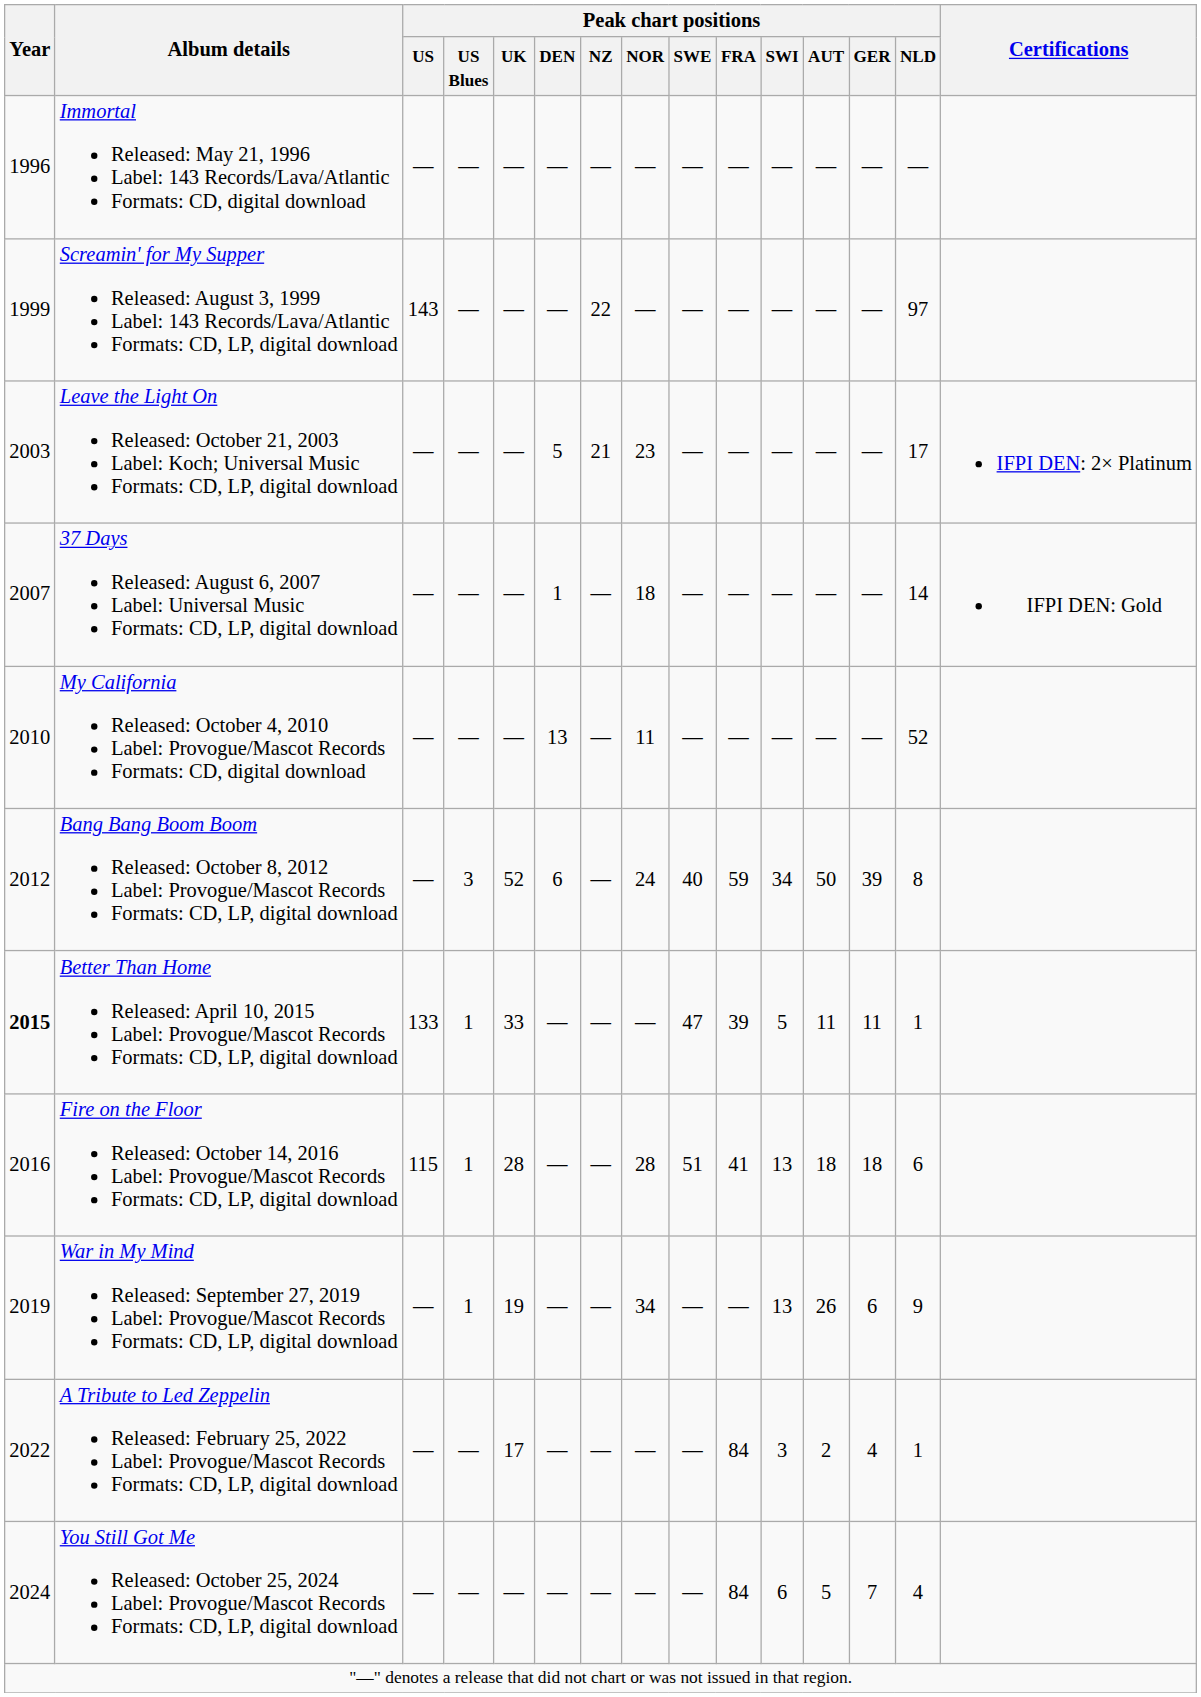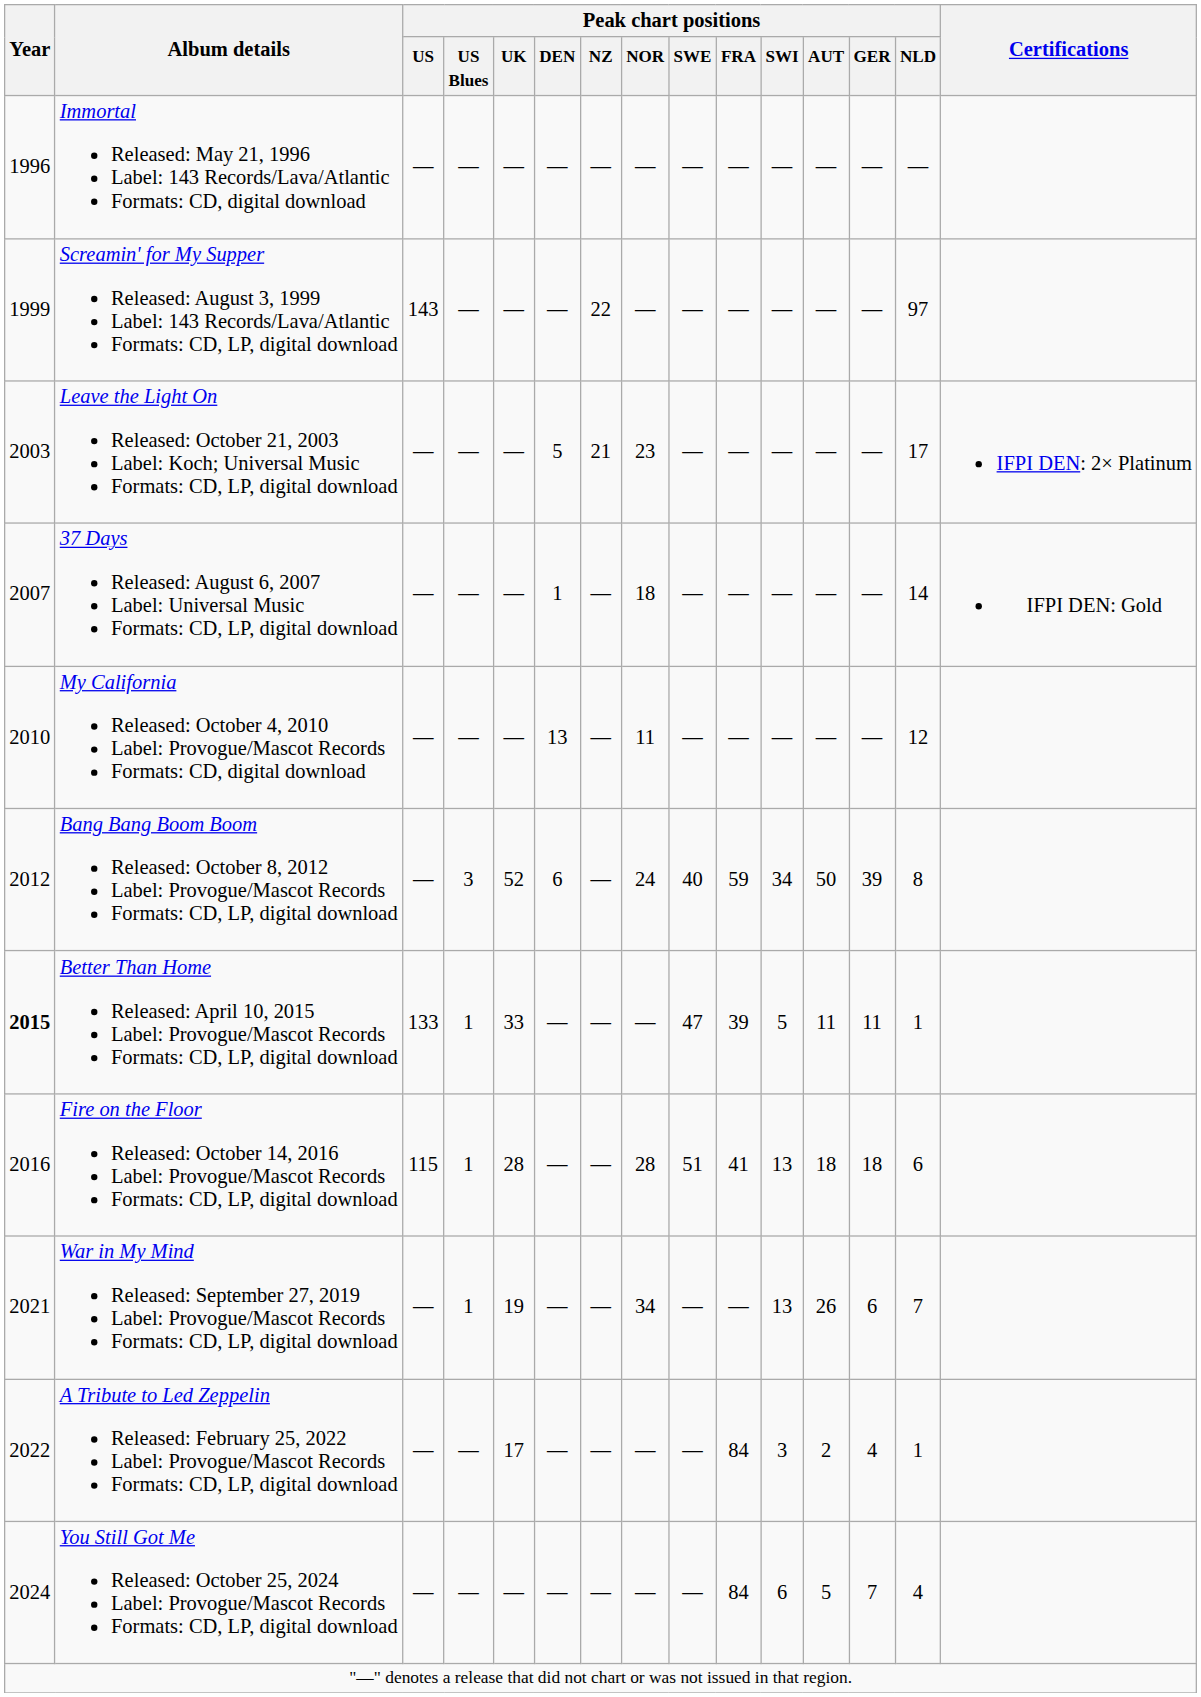row 7 | Peak chart positions / NLD: 52 -> 12
row 11 | Year: 2019 -> 2021
row 11 | Peak chart positions / NLD: 9 -> 7
